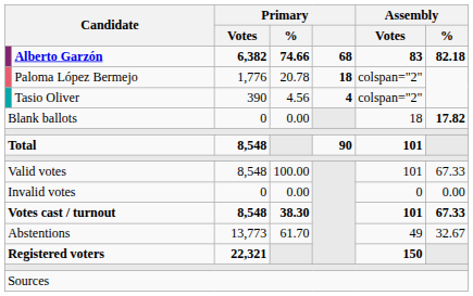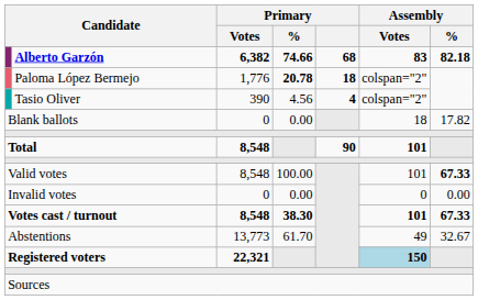Paloma López Bermejo | Primary / %: normal -> bold
Blank ballots | Assembly / %: bold -> normal
Valid votes | Assembly / %: normal -> bold
Registered voters | Assembly / Votes: no background -> lightblue background
